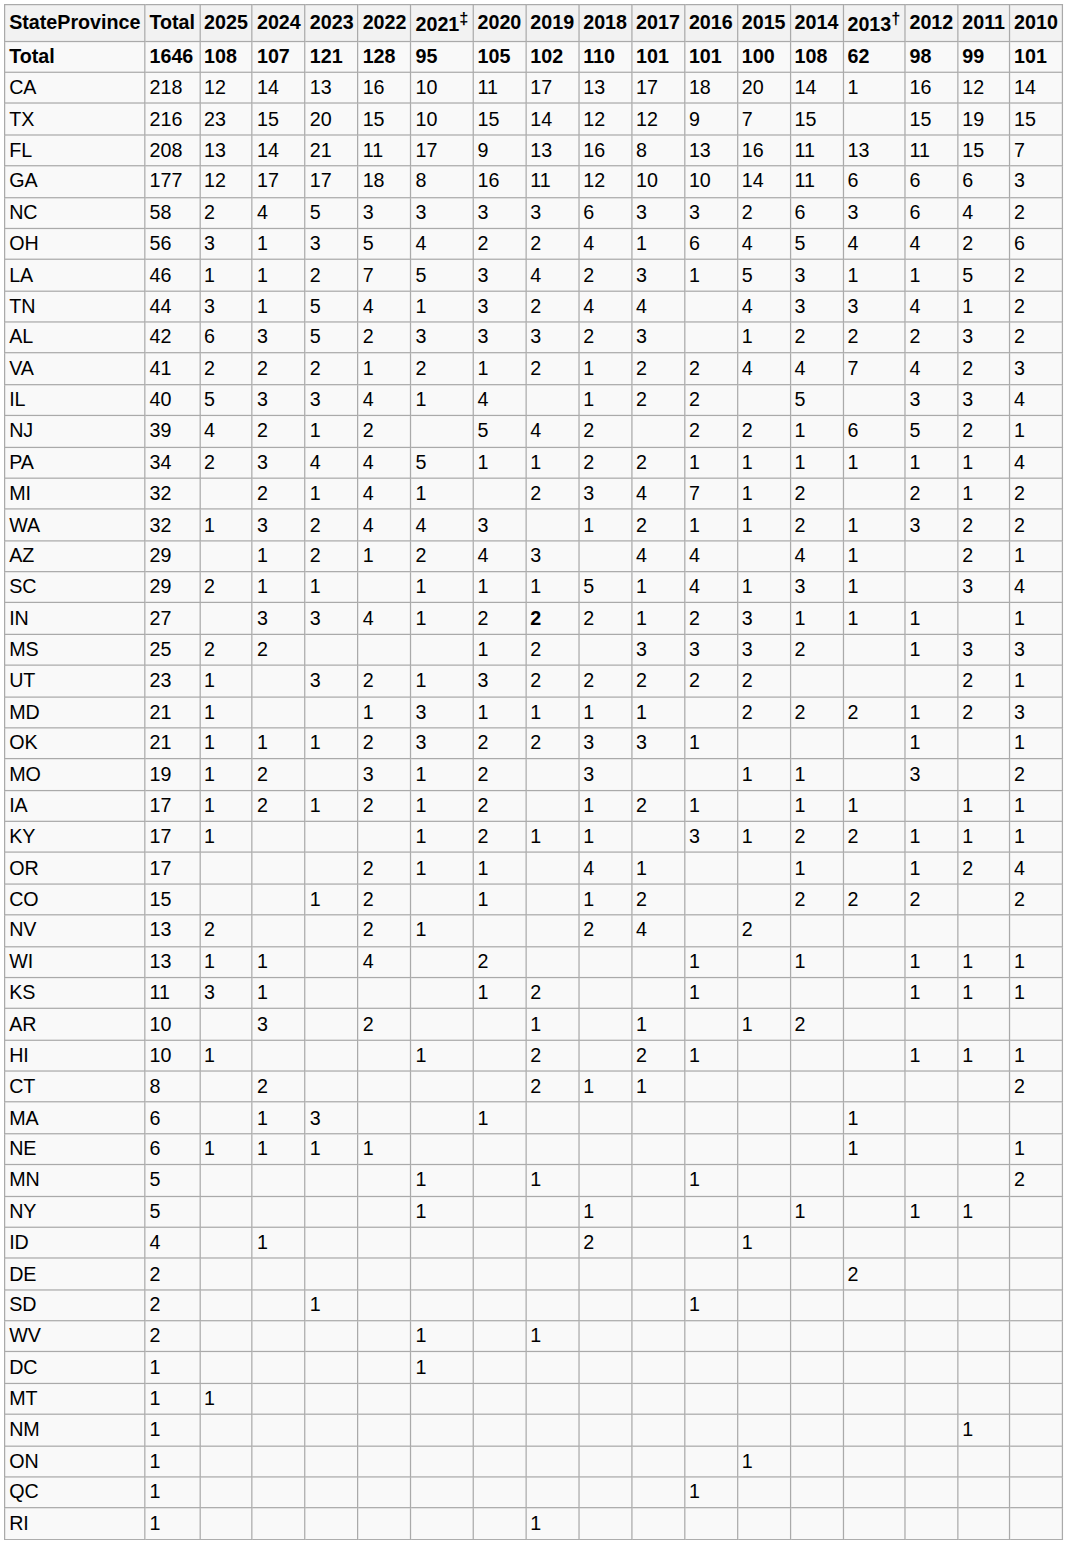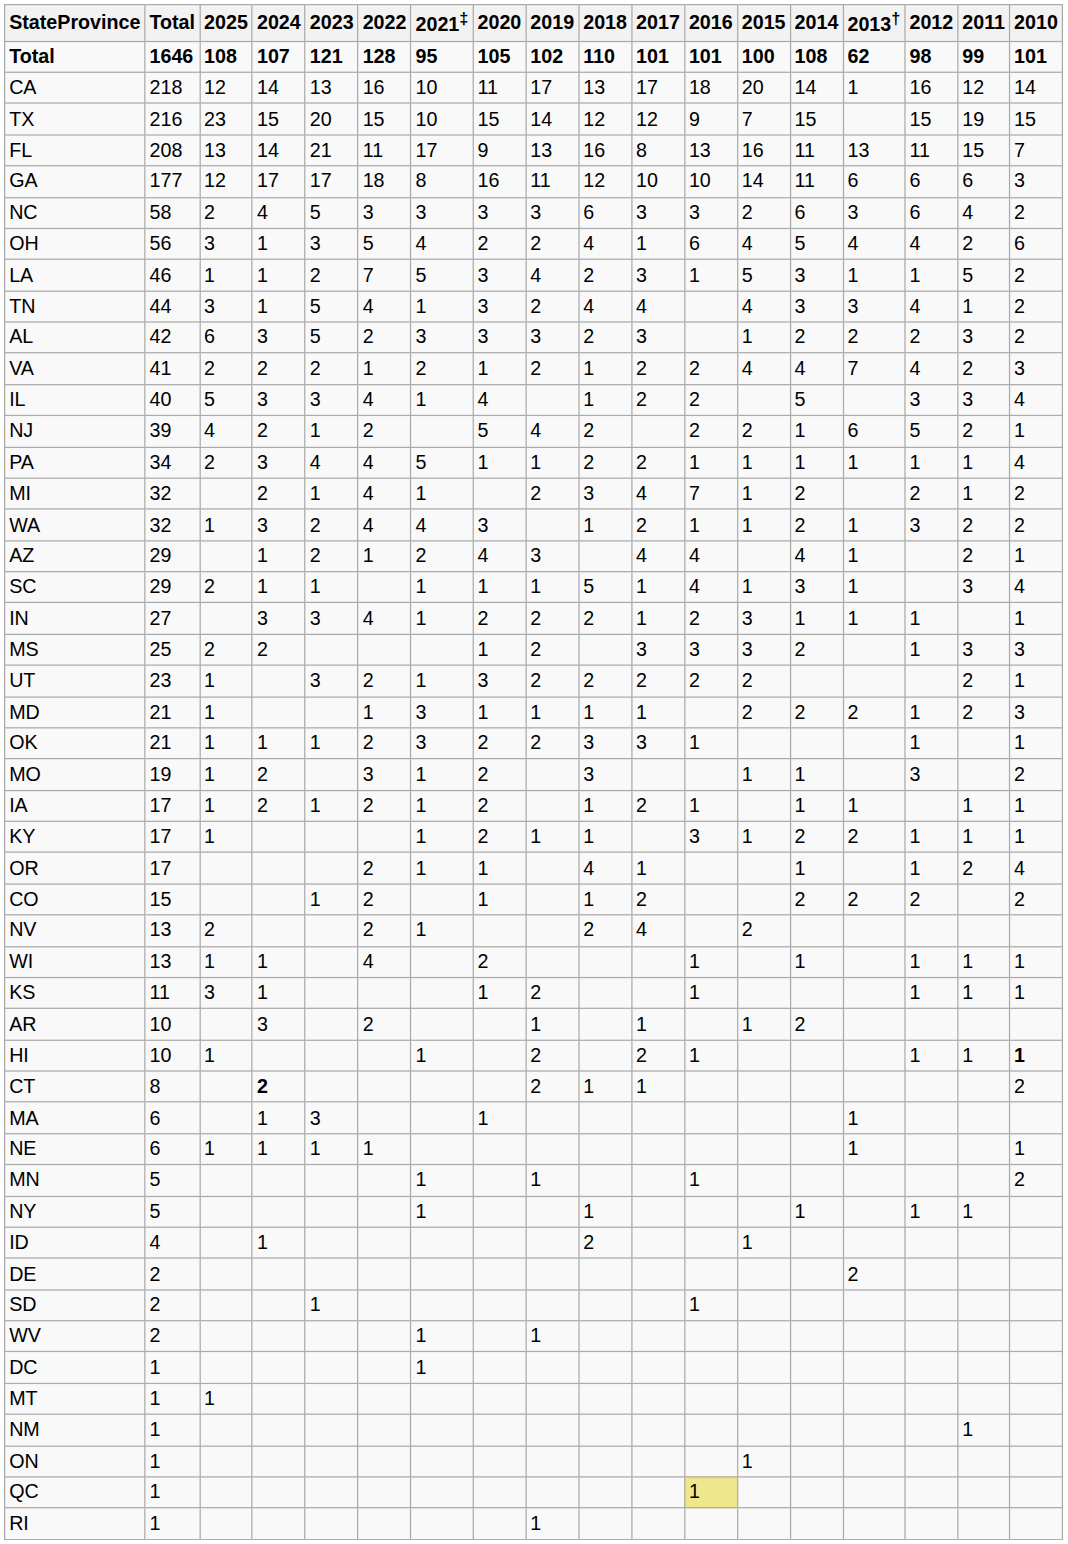IN | 2019: bold -> normal
HI | 2010: normal -> bold
CT | 2024: normal -> bold
QC | 2016: no background -> khaki background
